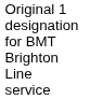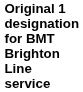row 1 | column 1: normal -> bold
